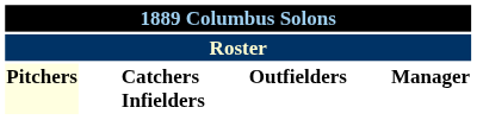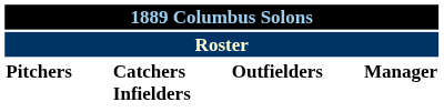Pitchers | column 1: lightyellow background -> no background
